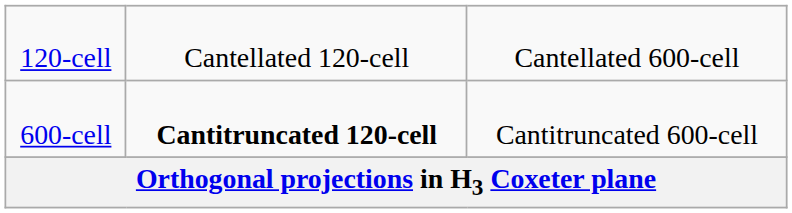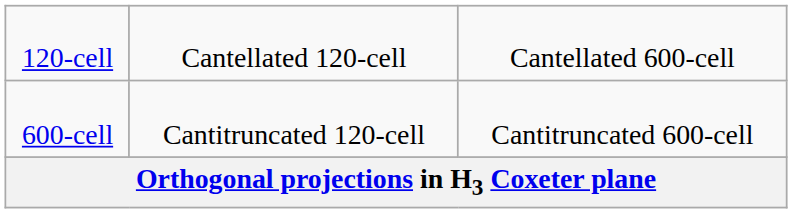600-cell | column 2: bold -> normal
